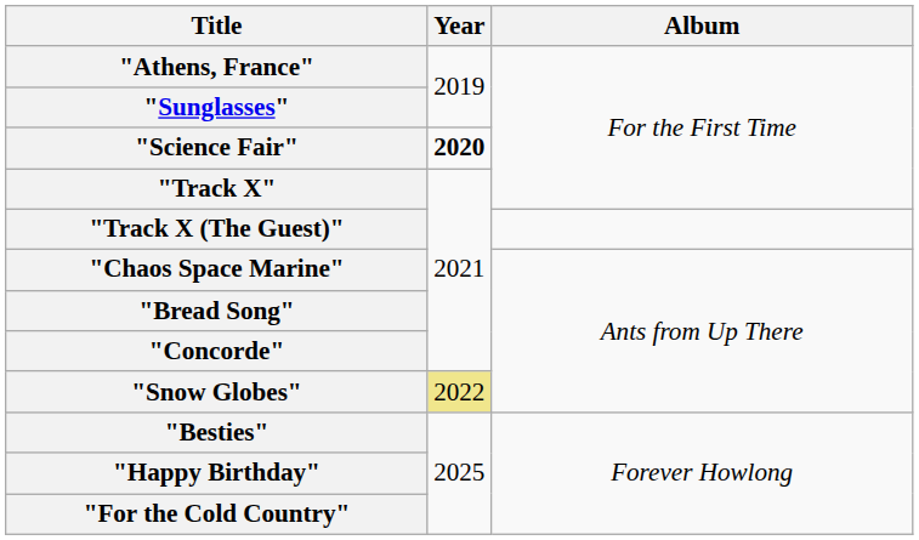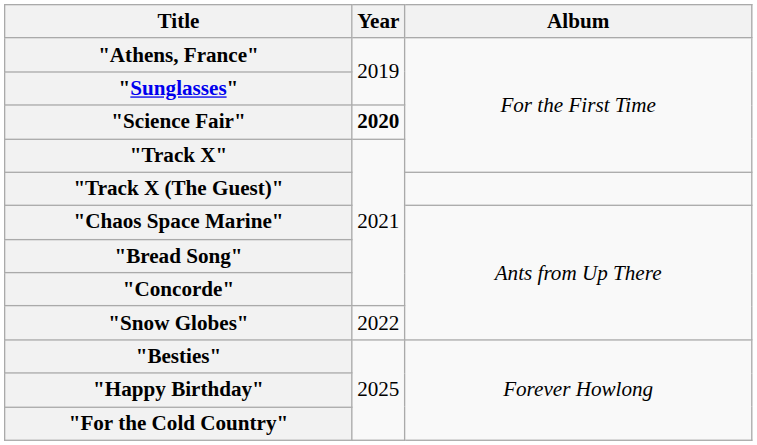"Snow Globes" | Year: khaki background -> no background
